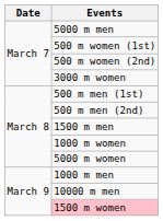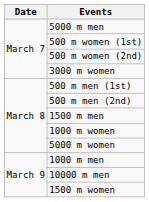1500 m women | Events: pink background -> no background
